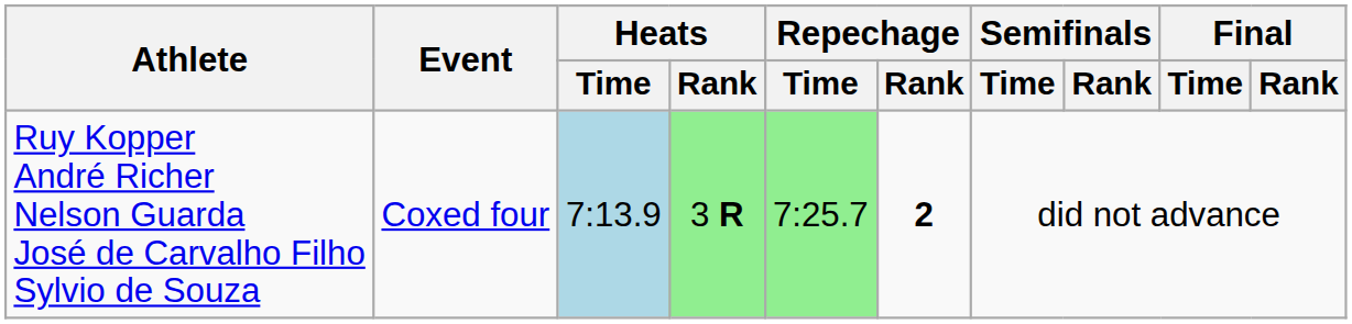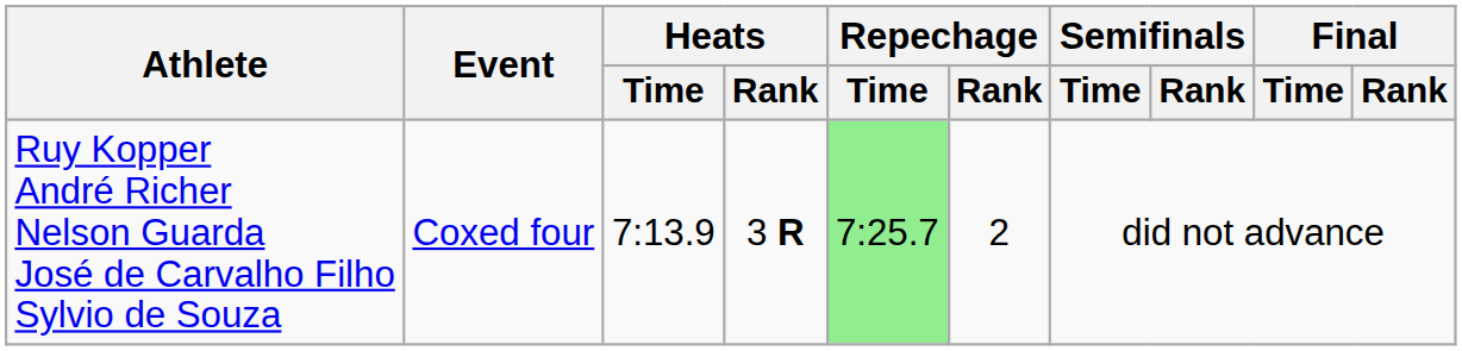row 3 | Heats / Time: lightblue background -> no background
row 3 | Heats / Rank: lightgreen background -> no background
row 3 | Repechage / Rank: bold -> normal
